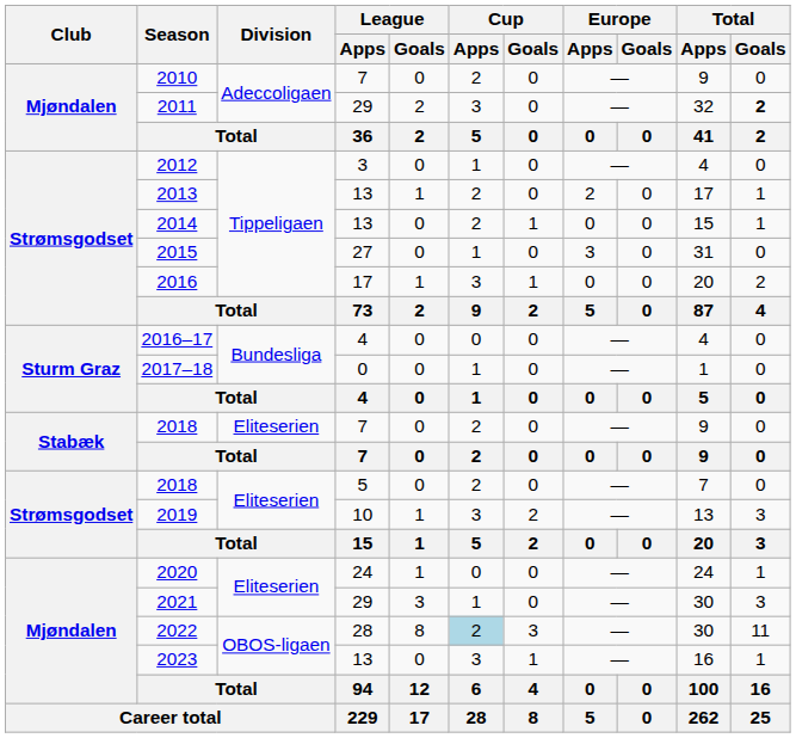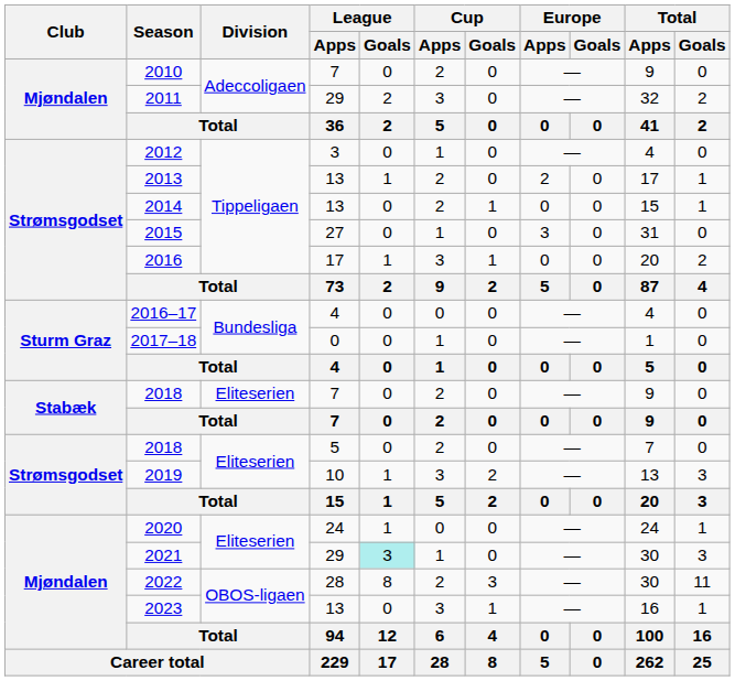2011 | Total / Goals: bold -> normal
2021 | League / Goals: no background -> paleturquoise background
2022 | Cup / Apps: lightblue background -> no background
